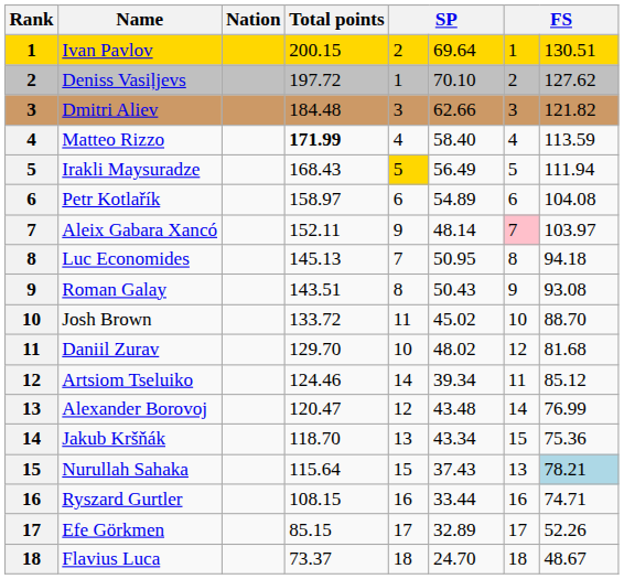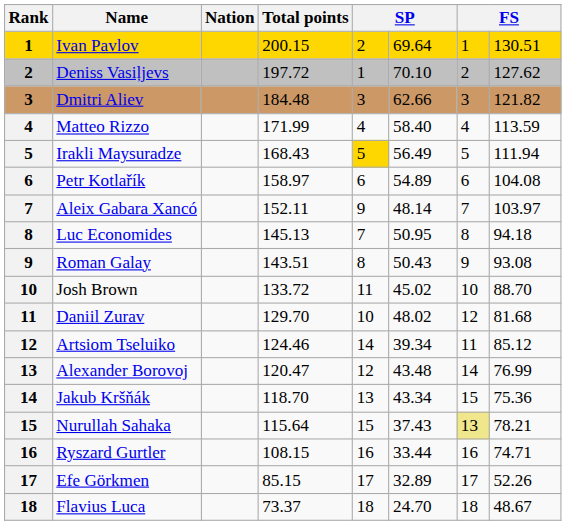Matteo Rizzo | Total points: bold -> normal
Aleix Gabara Xancó | column 7: pink background -> no background
Nurullah Sahaka | column 7: no background -> khaki background
Nurullah Sahaka | column 8: lightblue background -> no background
